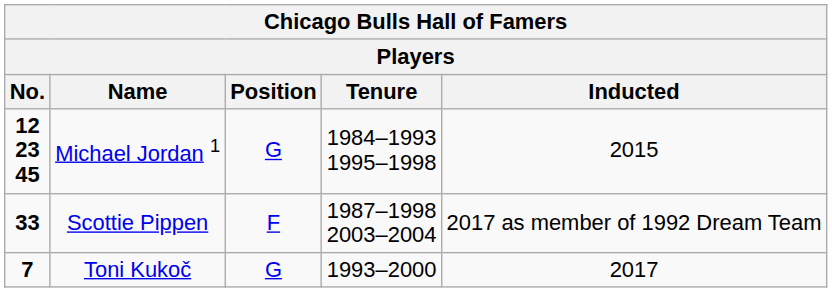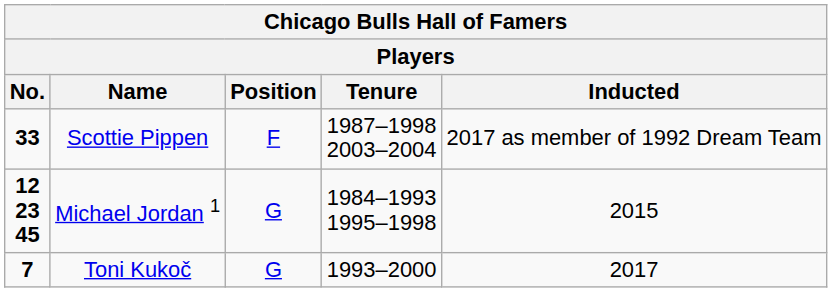rows swapped: Michael Jordan 1 <-> Scottie Pippen
